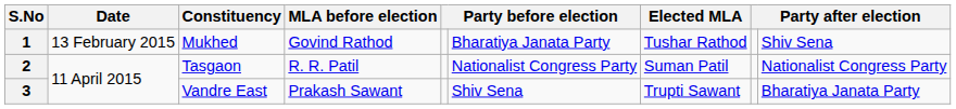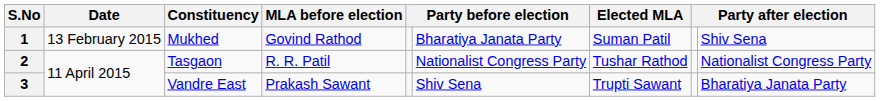1 | Elected MLA: Tushar Rathod -> Suman Patil
2 | Elected MLA: Suman Patil -> Tushar Rathod
